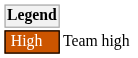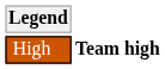High | column 2: normal -> bold
